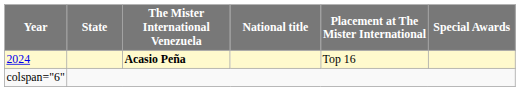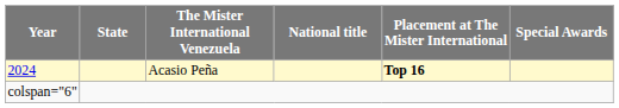2024 | The Mister International Venezuela: bold -> normal
2024 | Placement at The Mister International: normal -> bold
